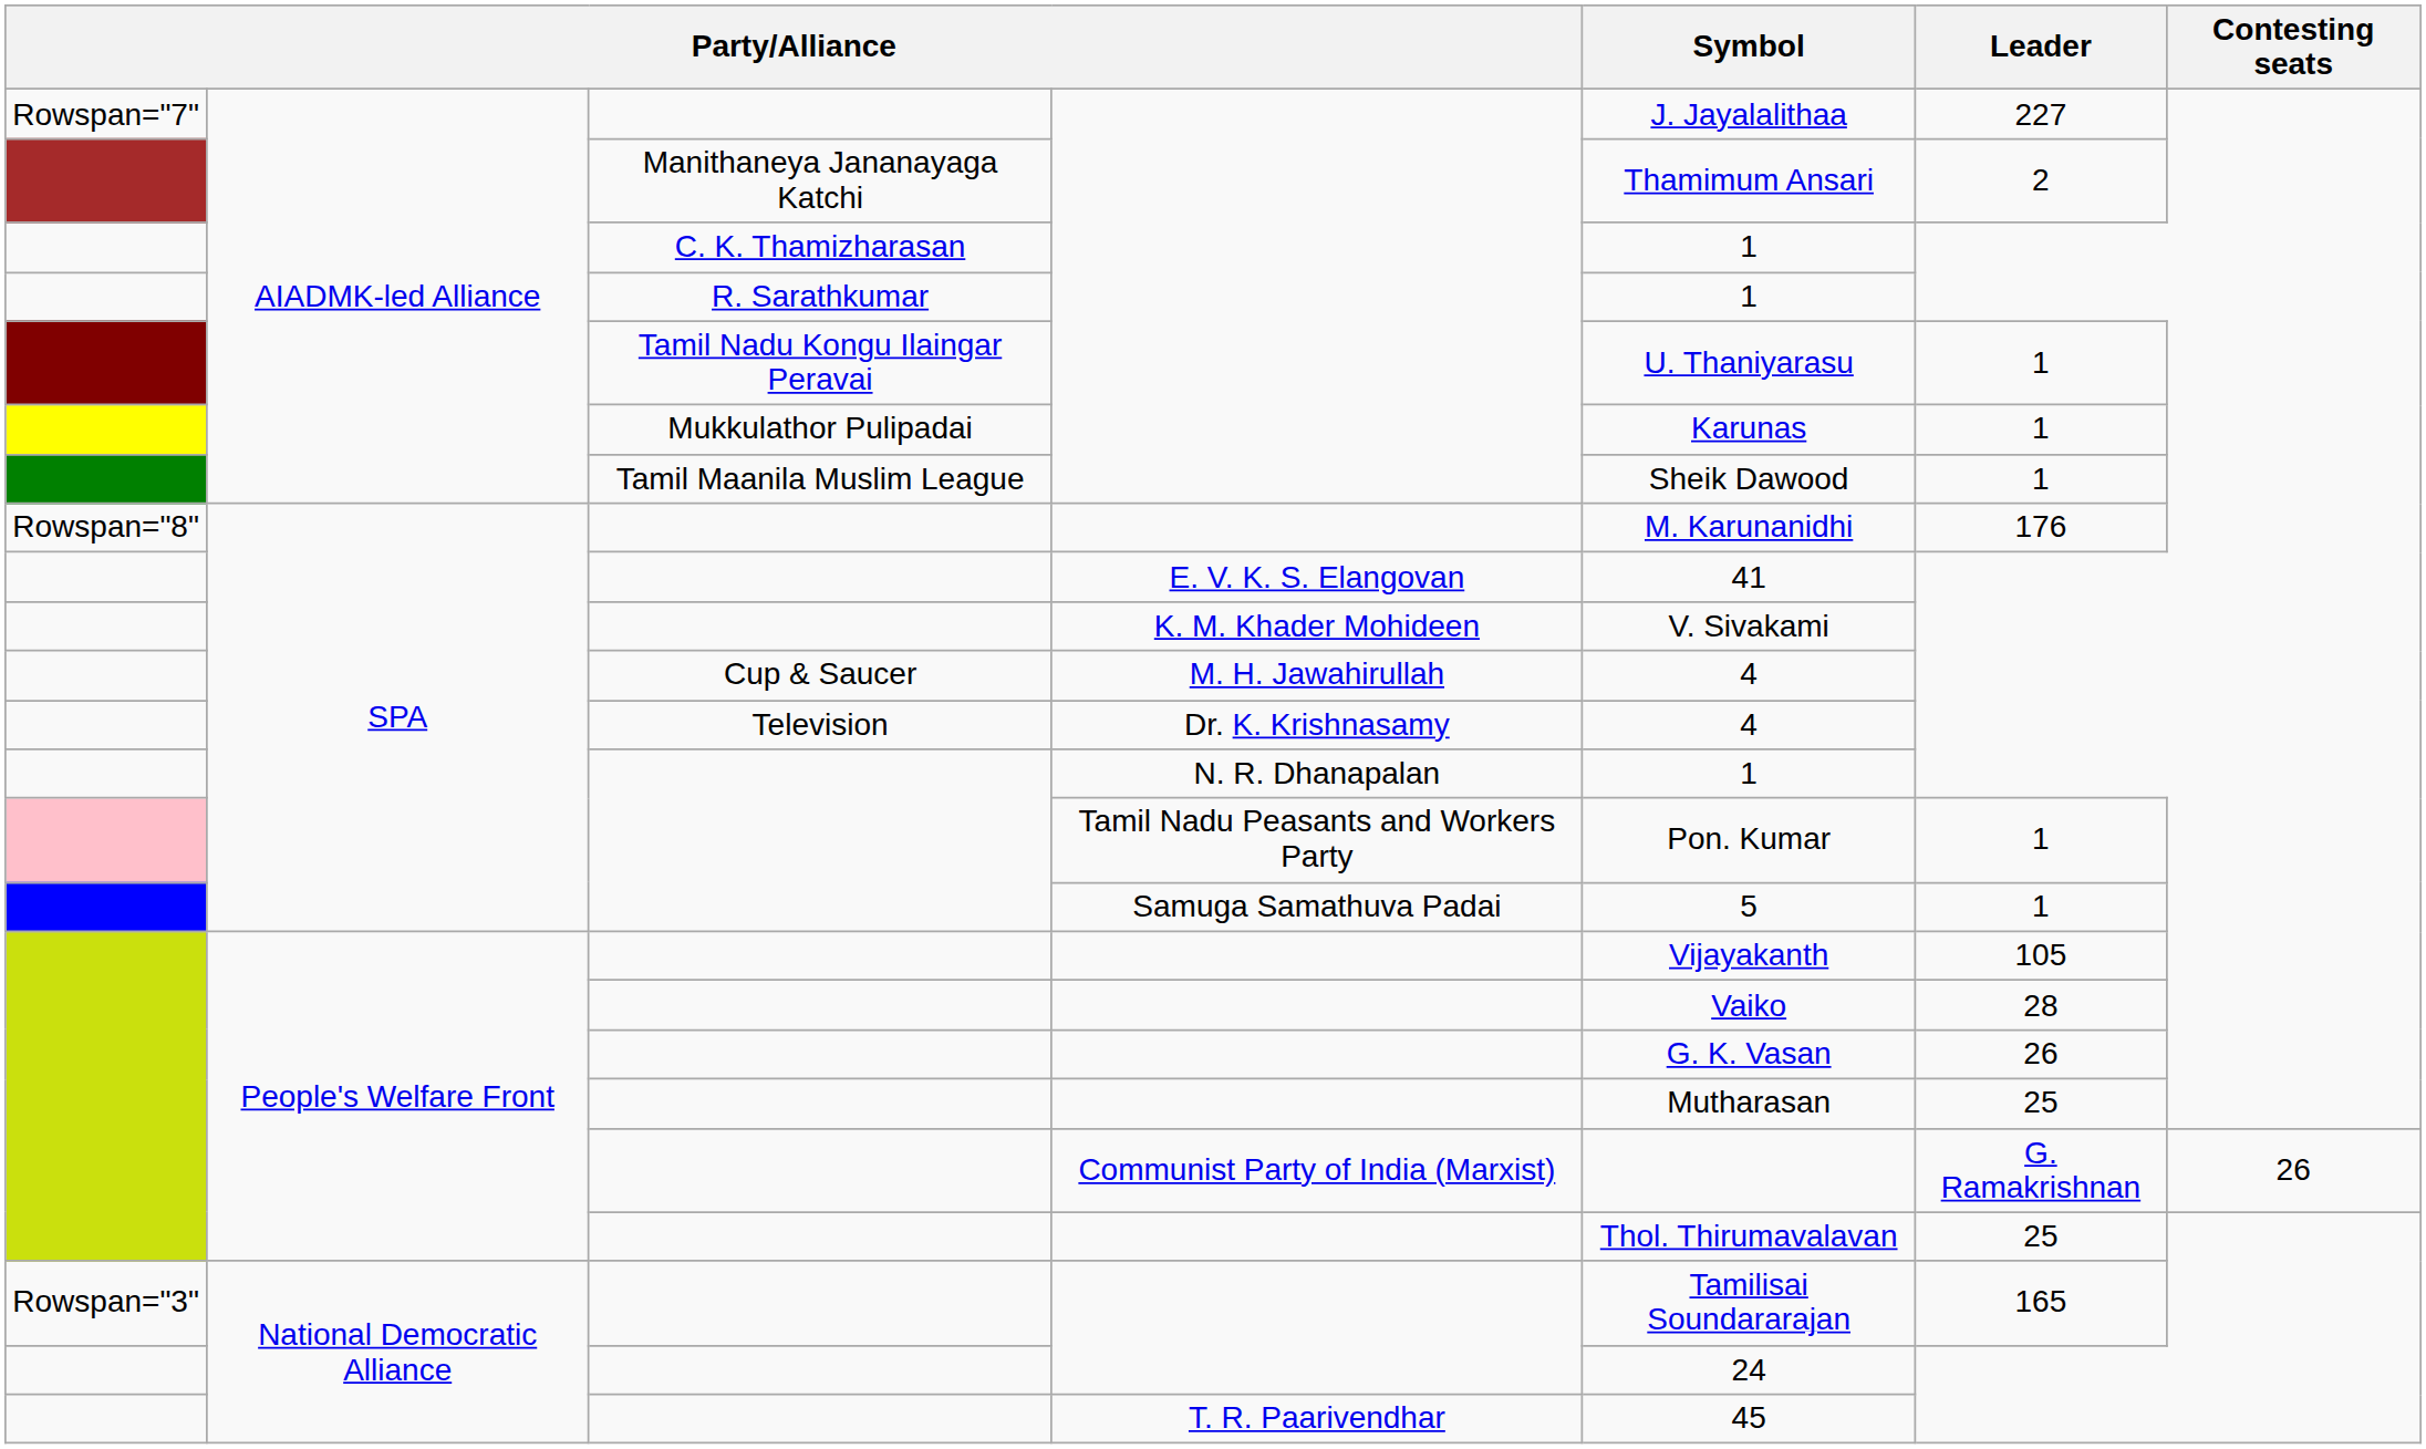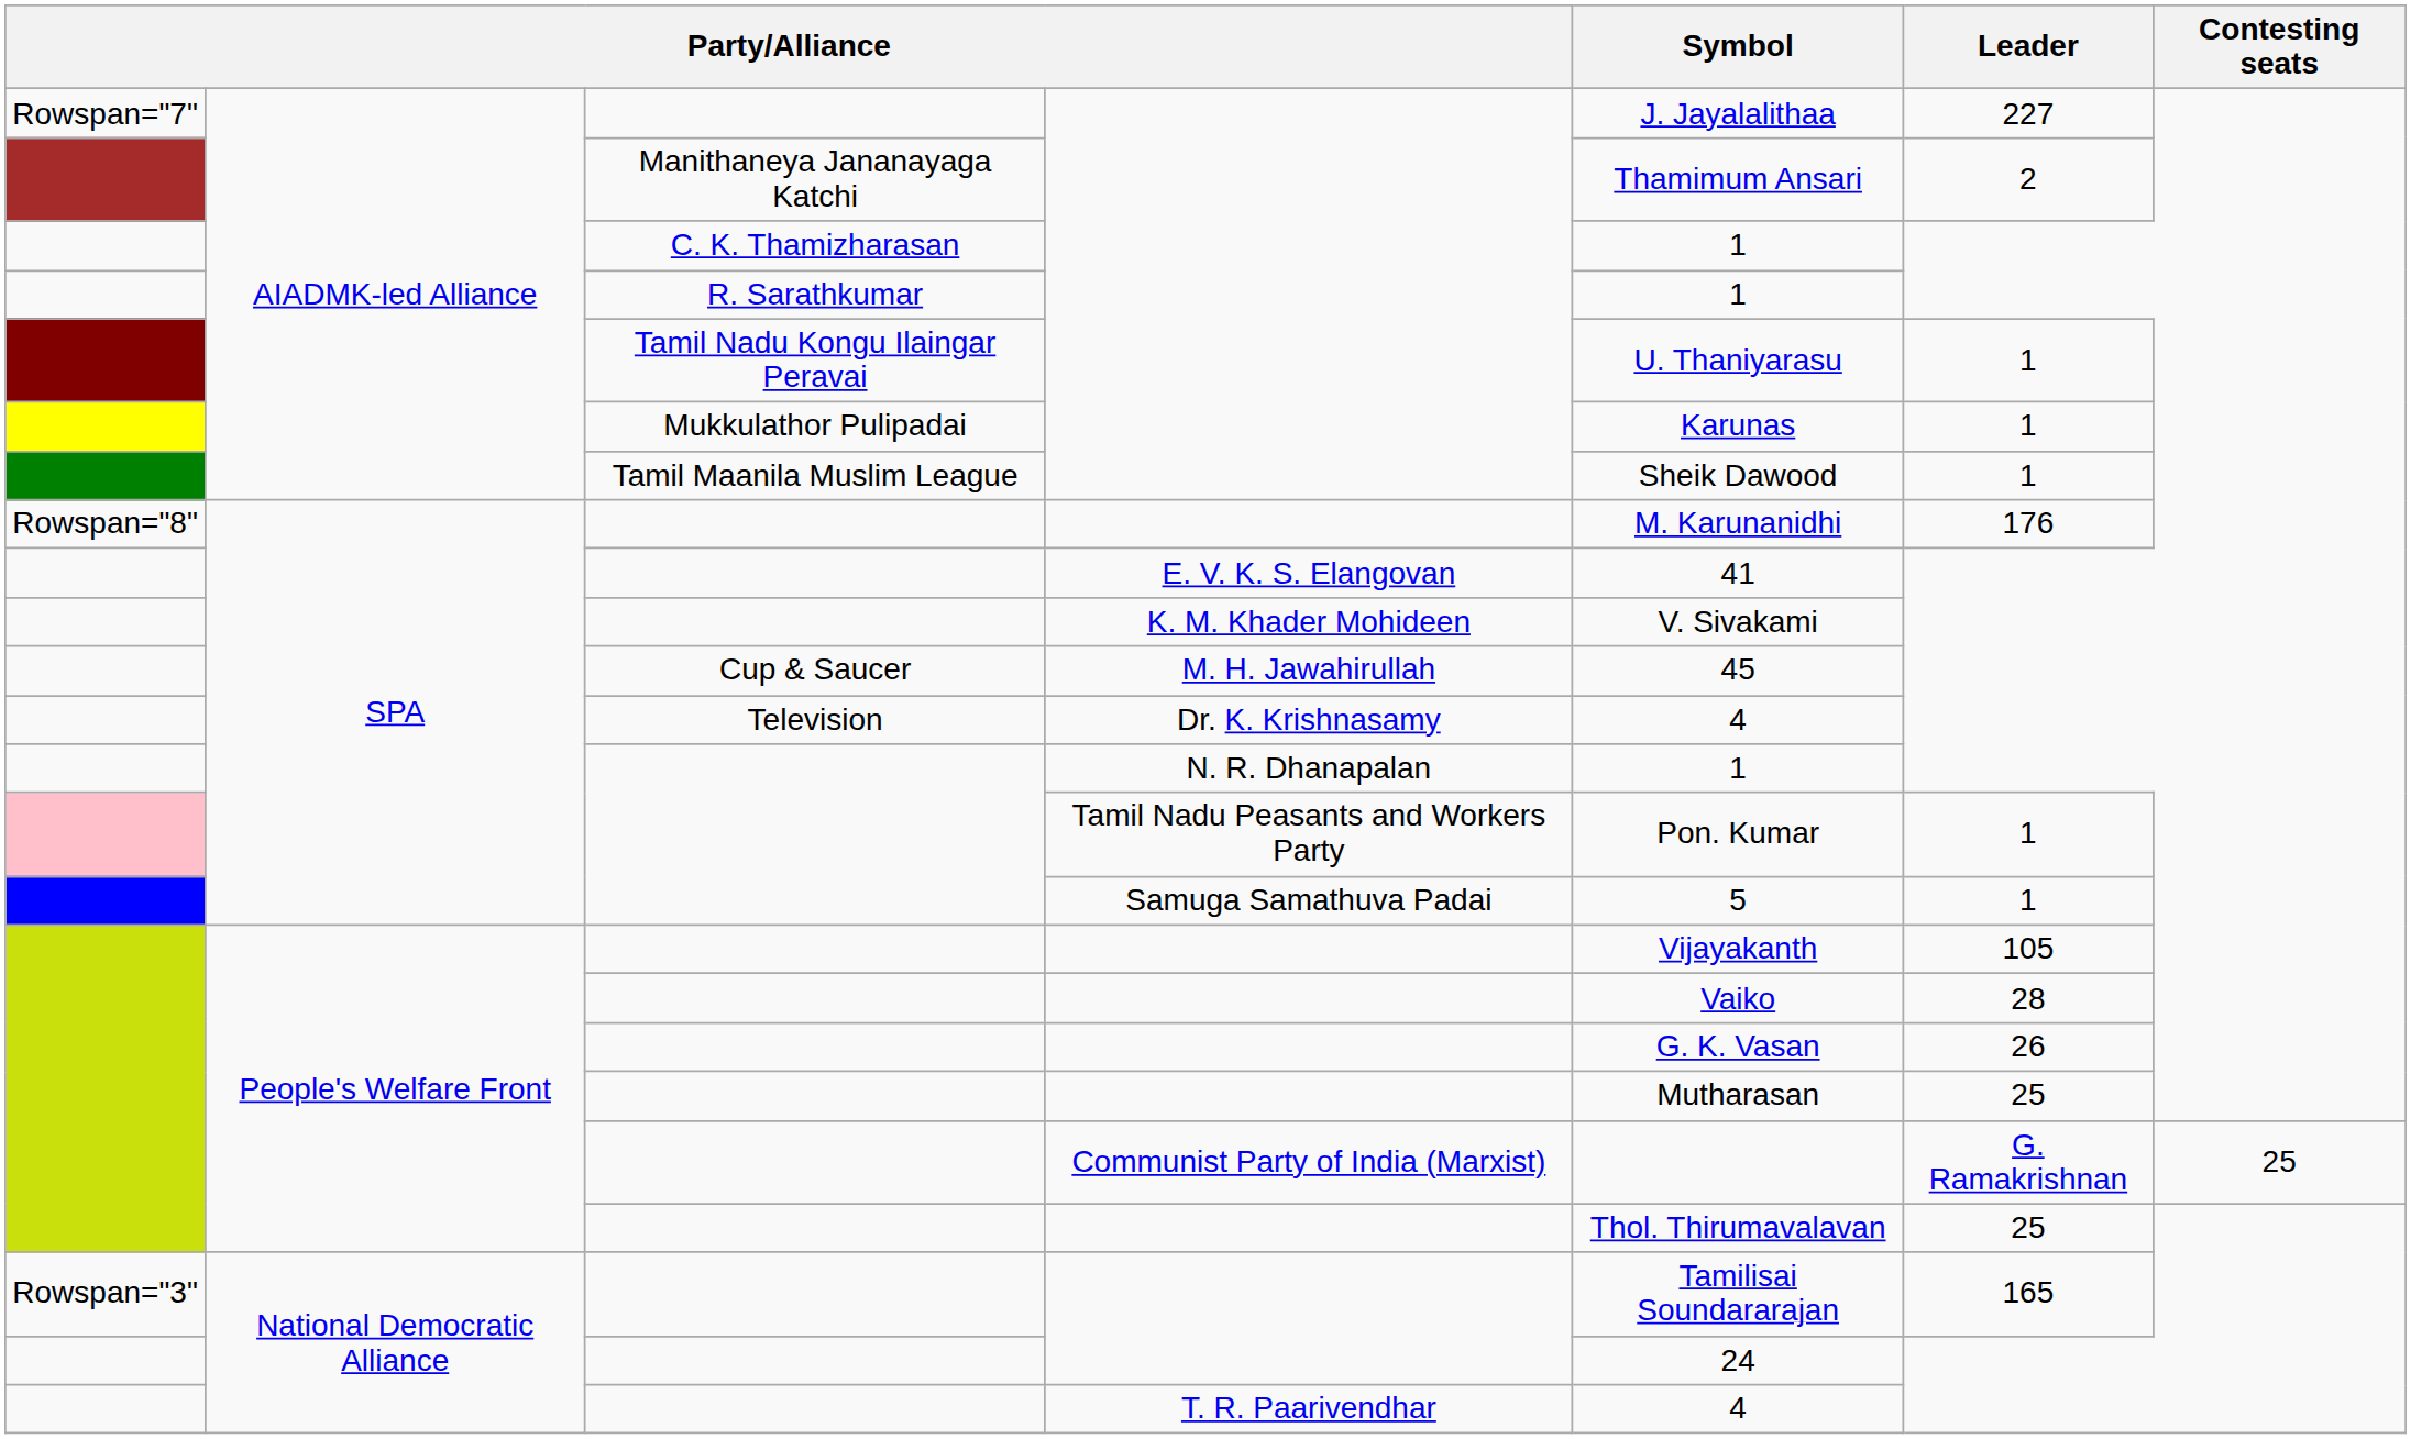M. H. Jawahirullah | Symbol: 4 -> 45
Communist Party of India (Marxist) | Contesting seats: 26 -> 25
T. R. Paarivendhar | Symbol: 45 -> 4
